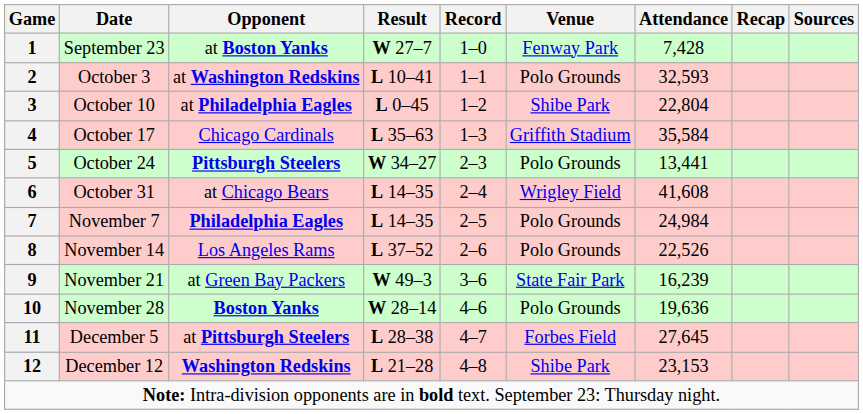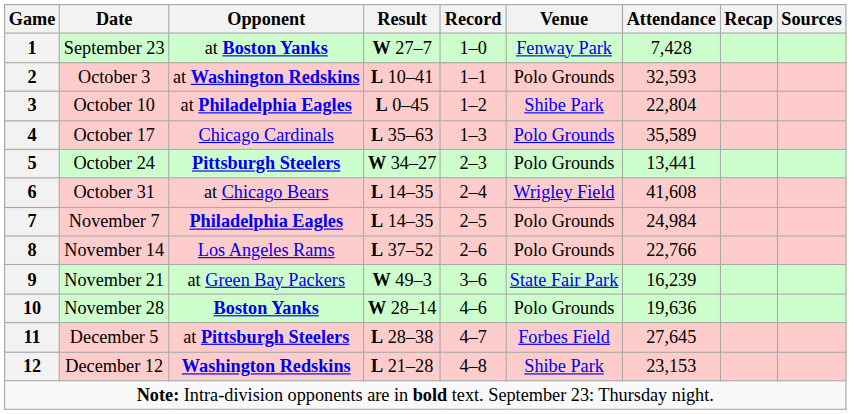4 | Venue: Griffith Stadium -> Polo Grounds
4 | Attendance: 35,584 -> 35,589
8 | Attendance: 22,526 -> 22,766
